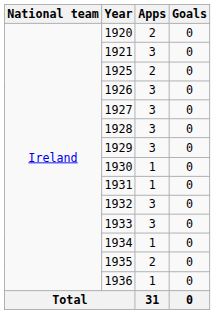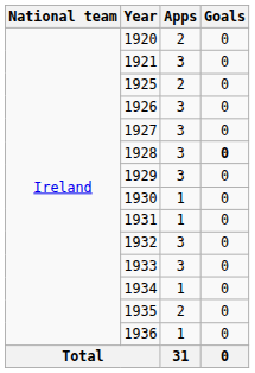1928 | Goals: normal -> bold
